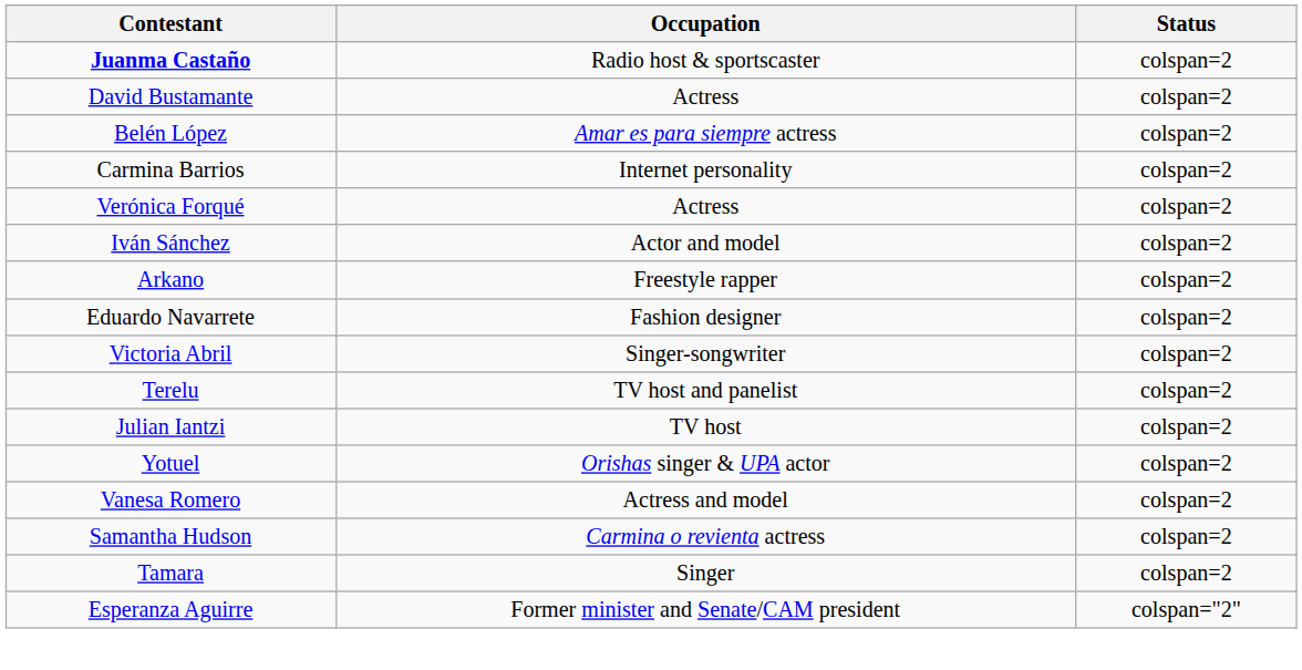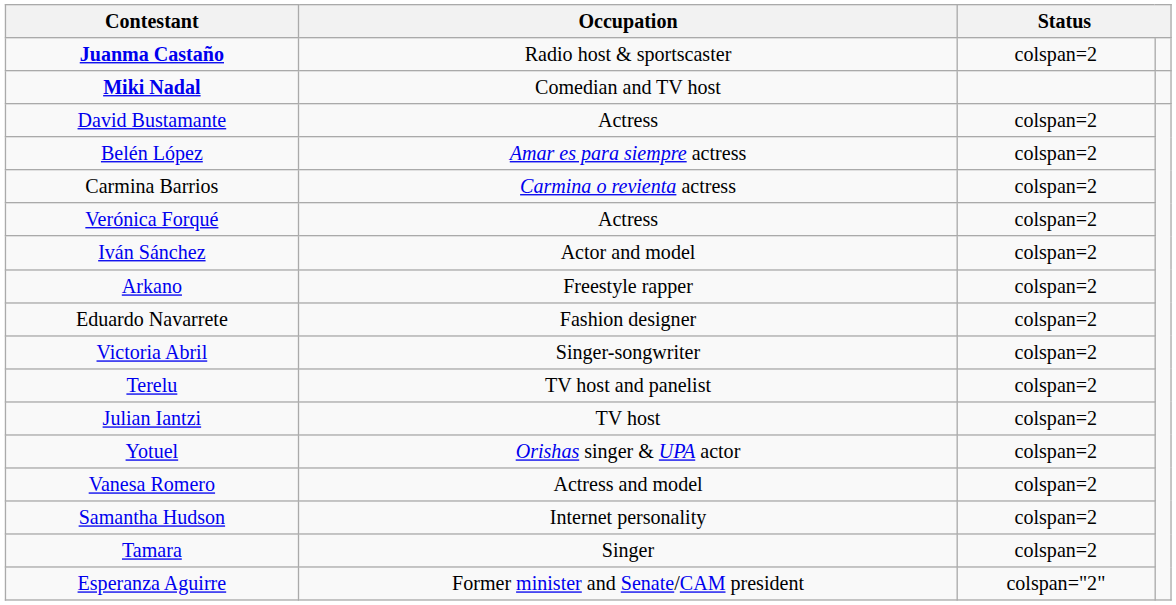+ row: Miki Nadal | Comedian and TV host
Carmina Barrios | Occupation: Internet personality -> Carmina o revienta actress
Samantha Hudson | Occupation: Carmina o revienta actress -> Internet personality
